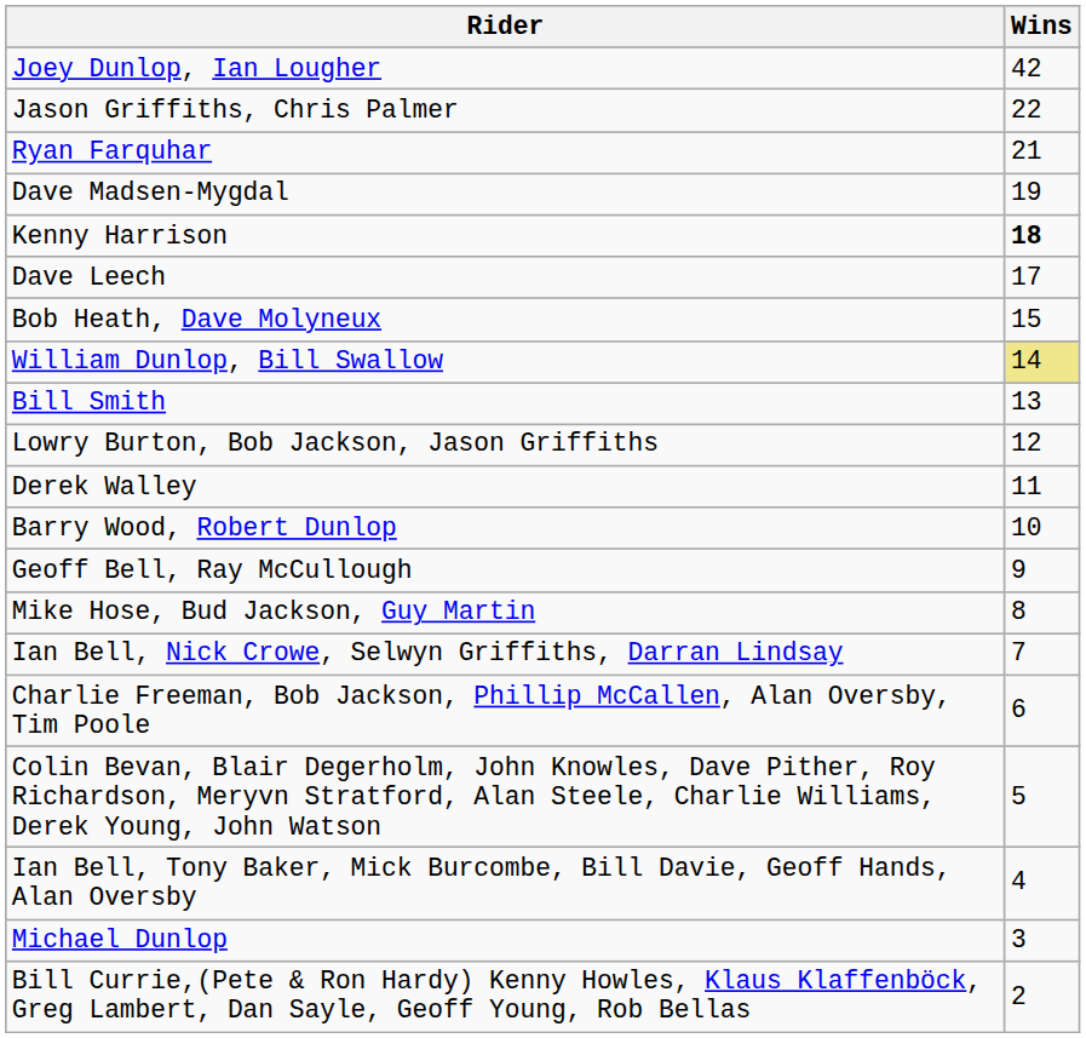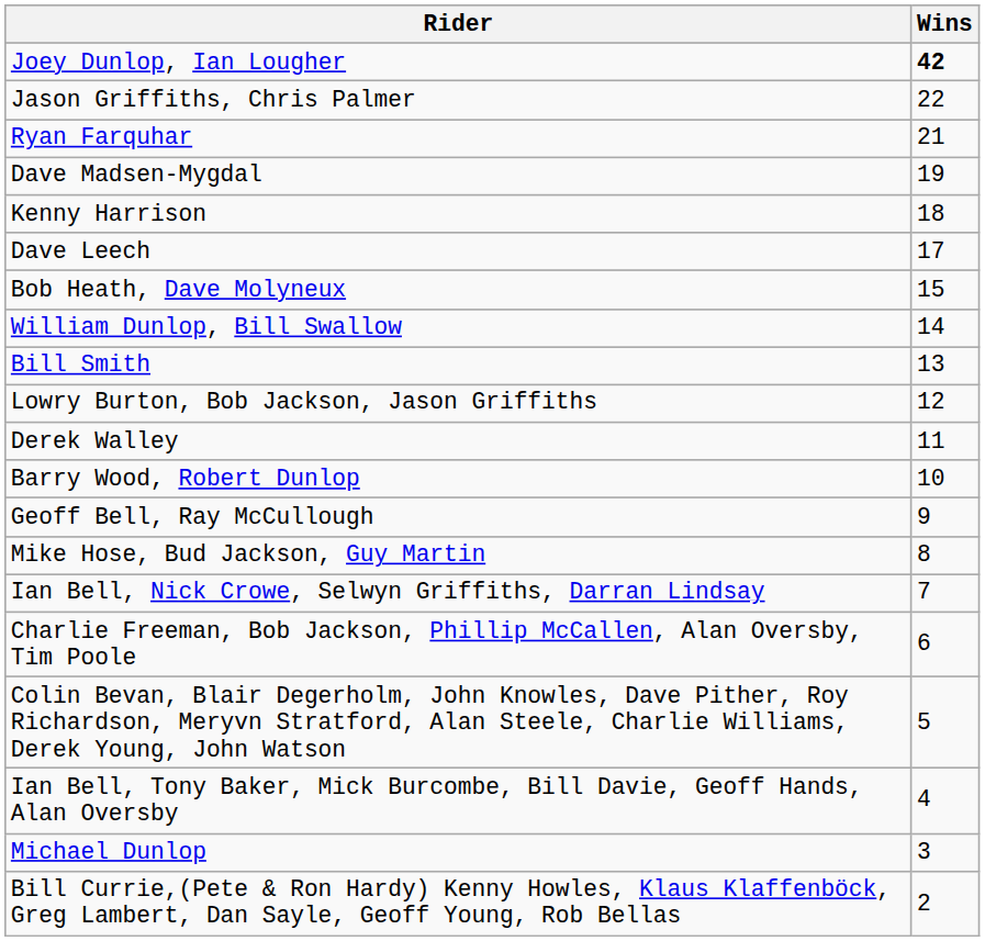Joey Dunlop, Ian Lougher | Wins: normal -> bold
Kenny Harrison | Wins: bold -> normal
William Dunlop, Bill Swallow | Wins: khaki background -> no background
